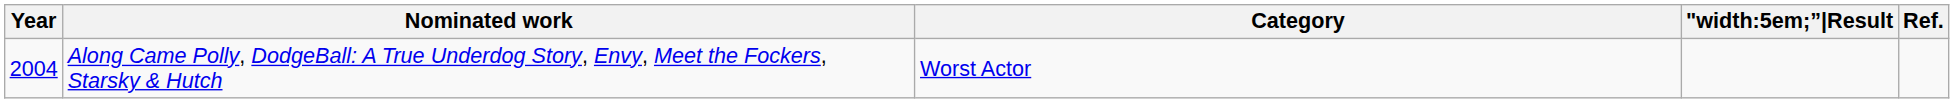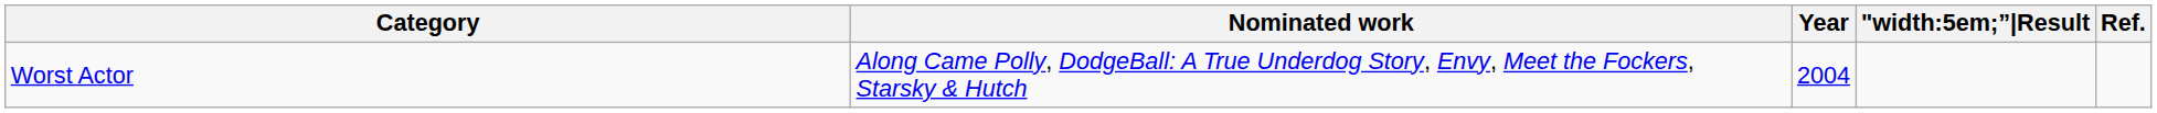columns swapped: Year <-> Category
